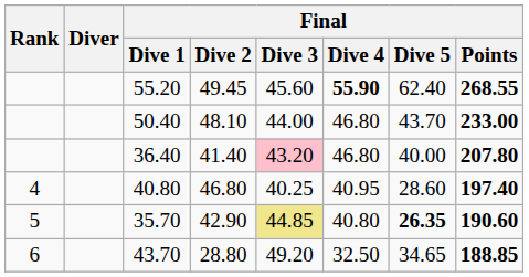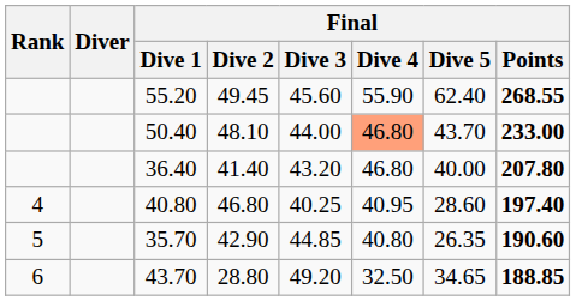55.20 | Final / Dive 4: bold -> normal
50.40 | Final / Dive 4: no background -> lightsalmon background
36.40 | Final / Dive 3: pink background -> no background
35.70 | Final / Dive 3: khaki background -> no background
35.70 | Final / Dive 5: bold -> normal
